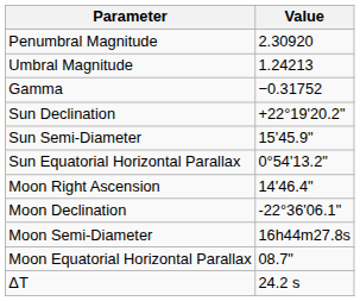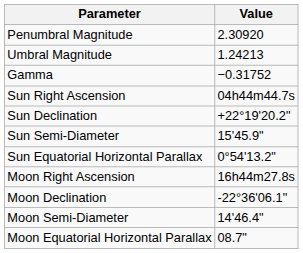+ row: Sun Right Ascension | 04h44m44.7s
Moon Right Ascension | Value: 14'46.4" -> 16h44m27.8s
Moon Semi-Diameter | Value: 16h44m27.8s -> 14'46.4"
- row: ΔT | 24.2 s
